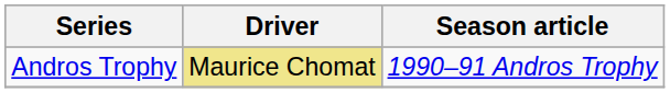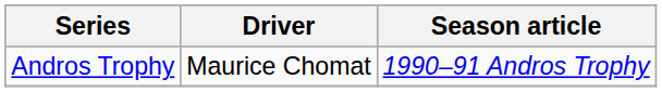Andros Trophy | Driver: khaki background -> no background
